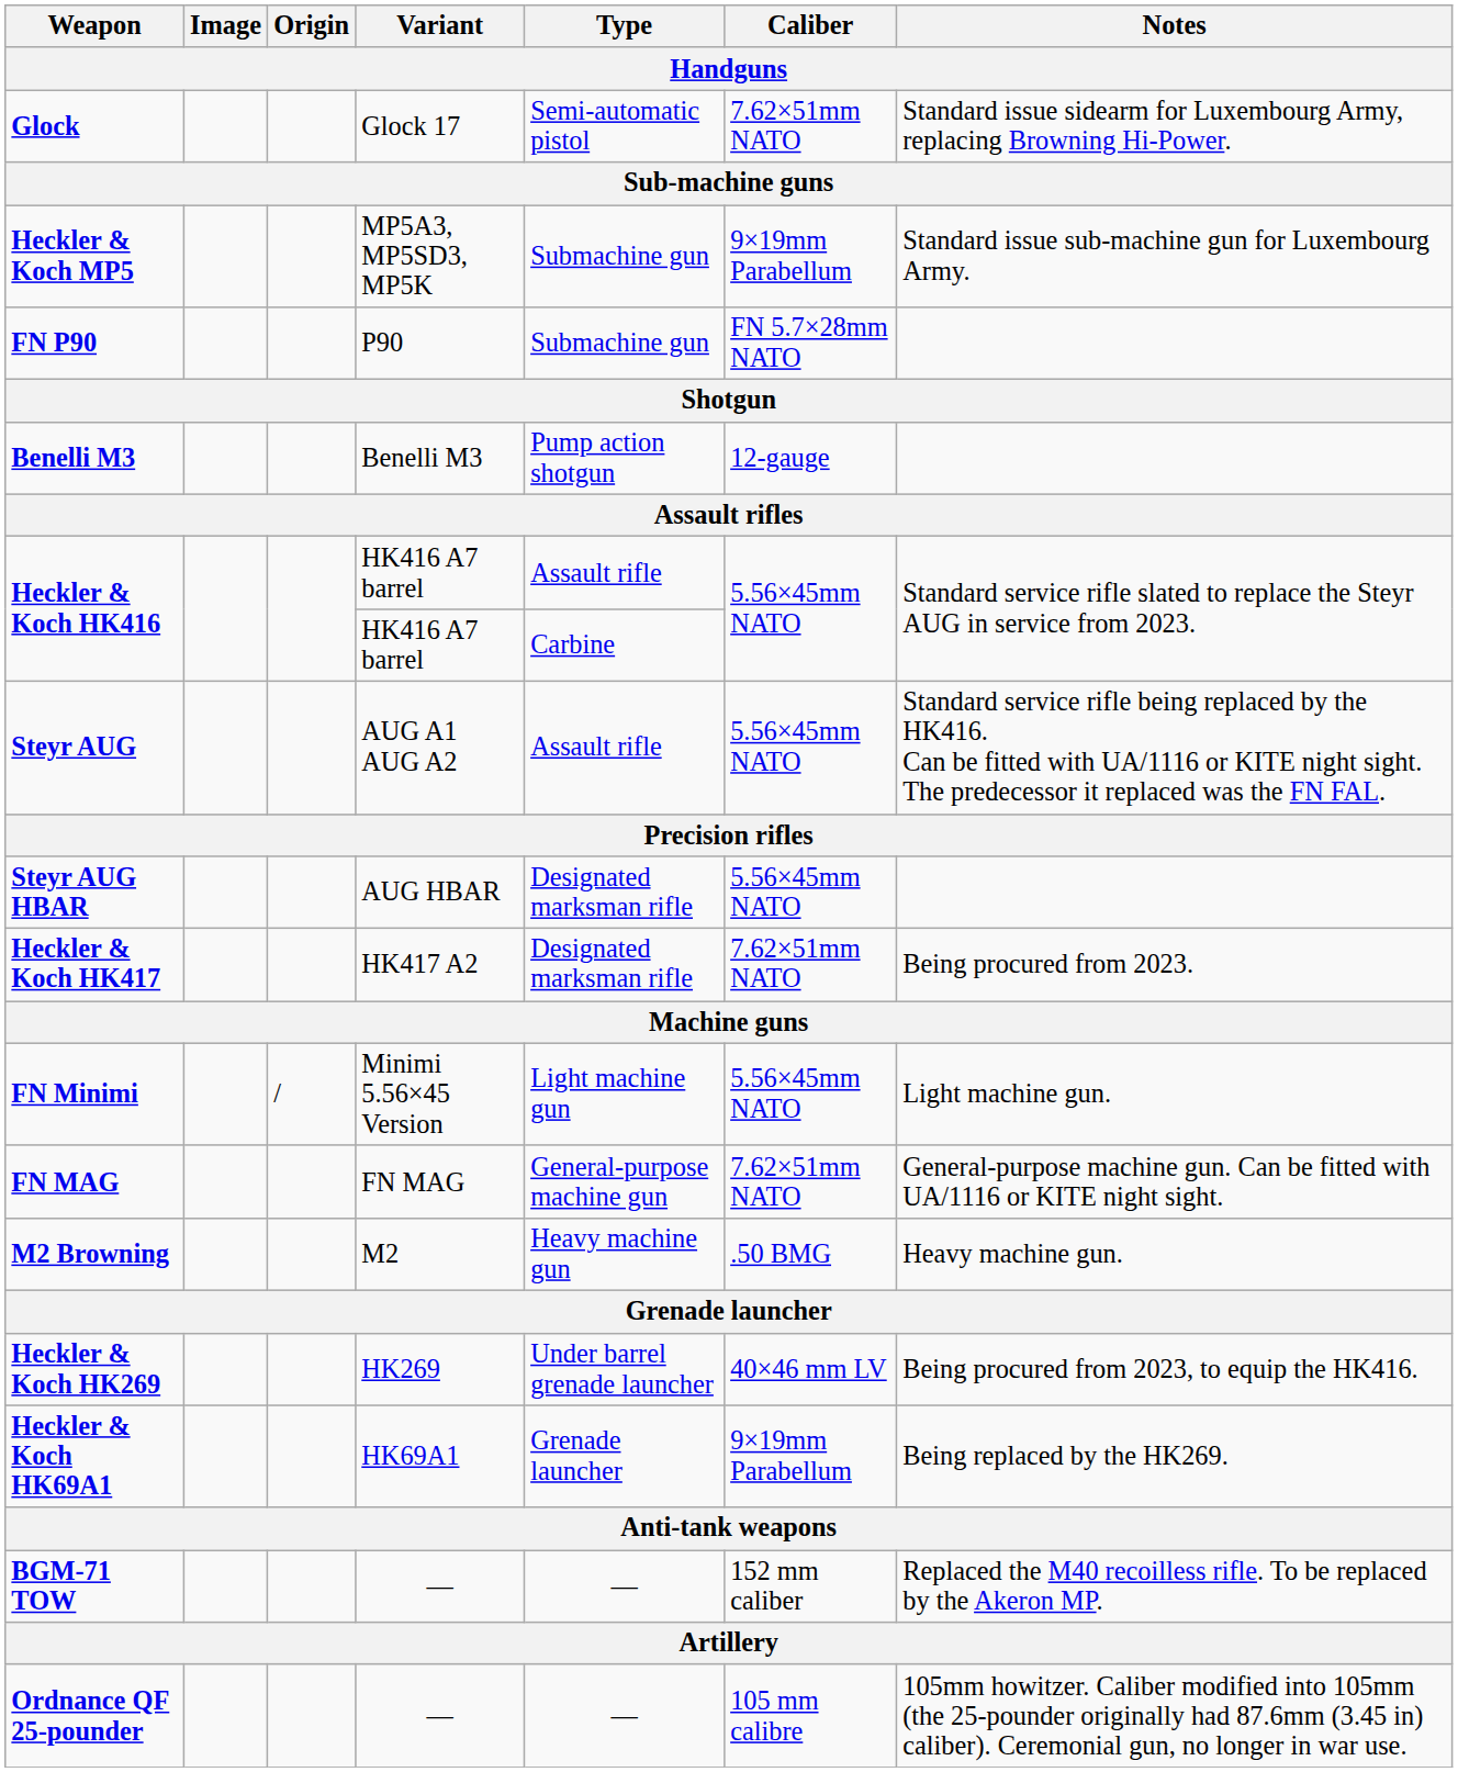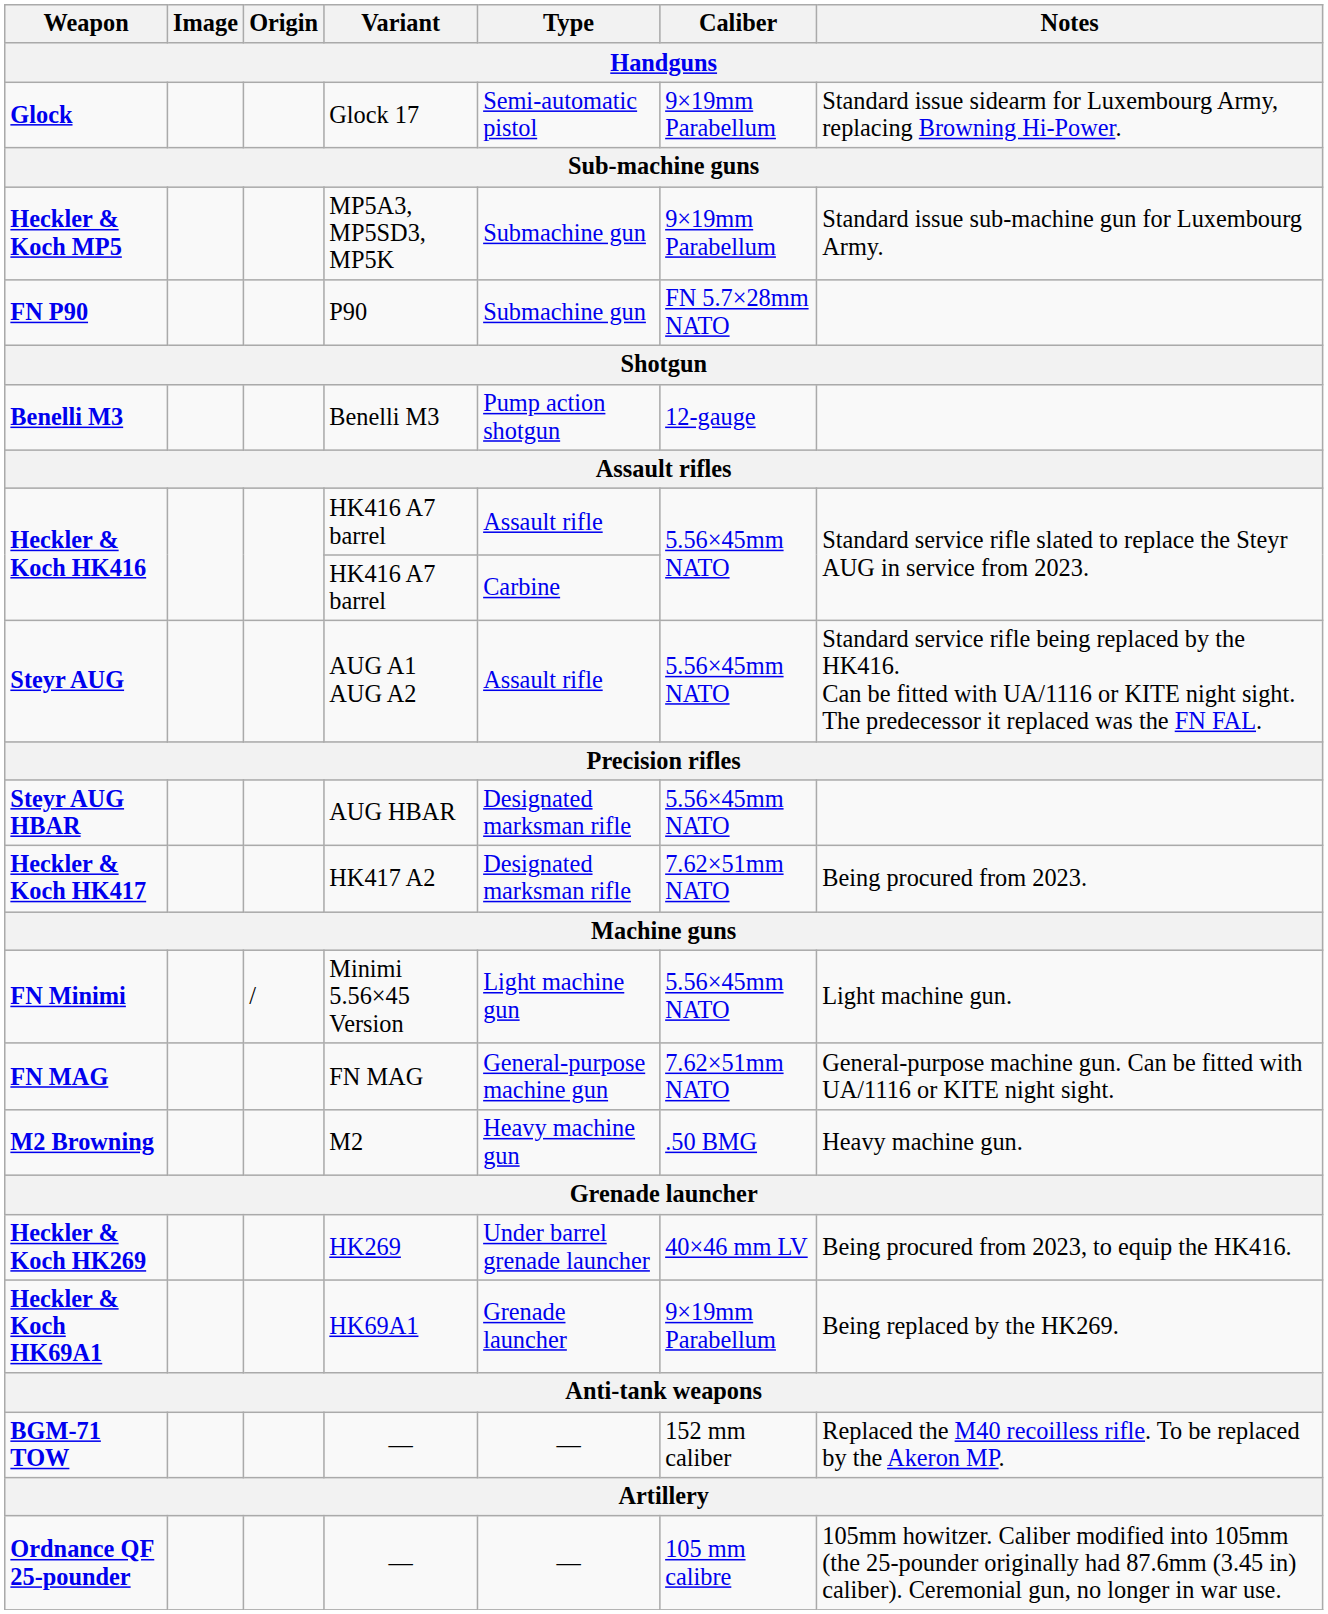Glock | Caliber: 7.62×51mm NATO -> 9×19mm Parabellum
